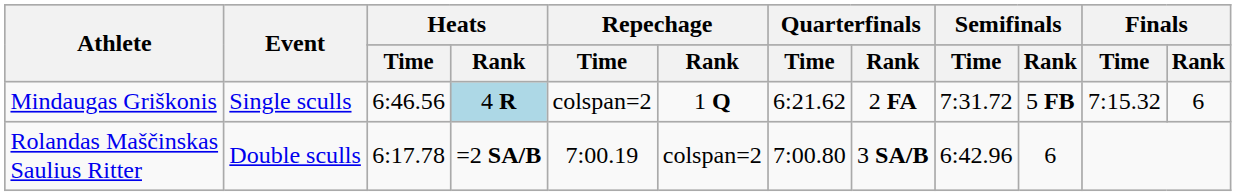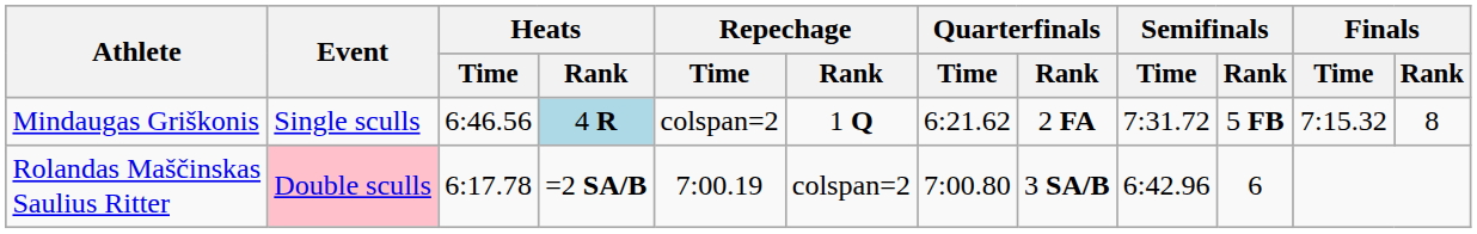Mindaugas Griškonis | Finals / Rank: 6 -> 8
Rolandas Maščinskas Saulius Ritter | Event: no background -> pink background
